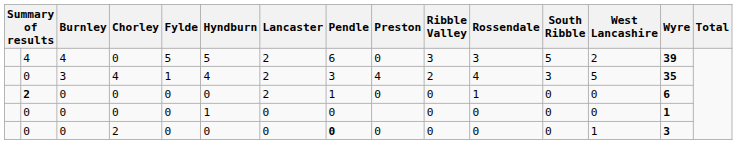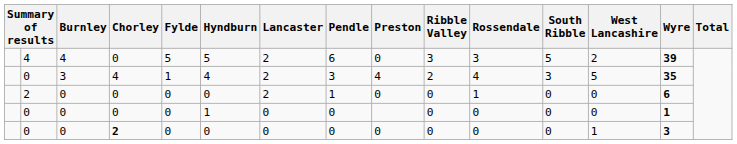row 4 | column 2: bold -> normal
row 6 | Chorley: normal -> bold
row 6 | Pendle: bold -> normal
